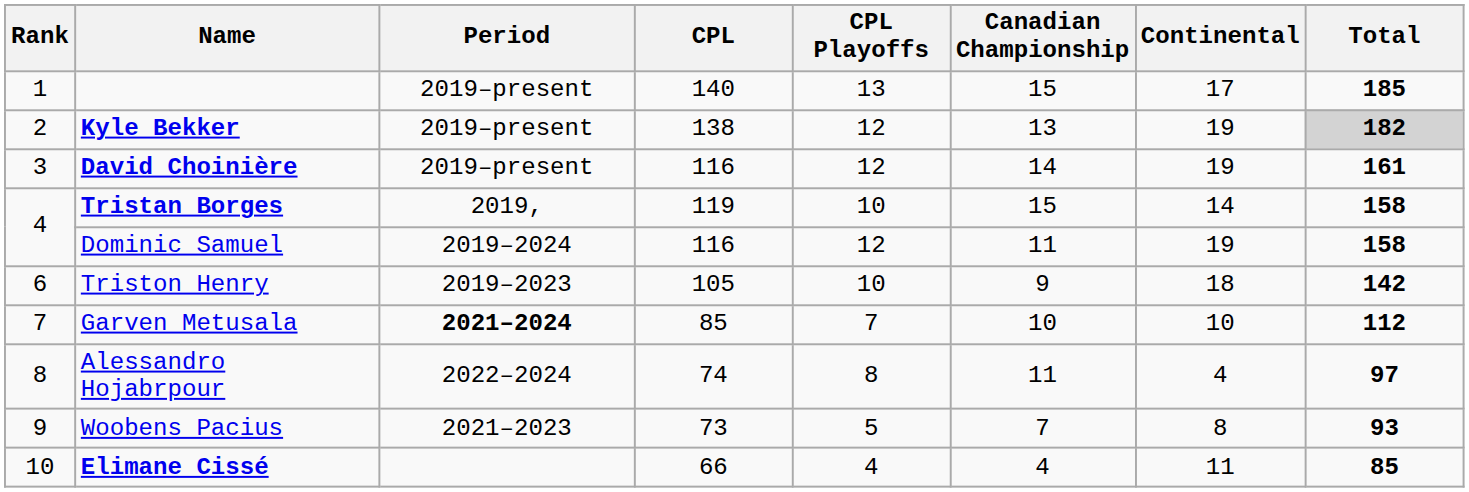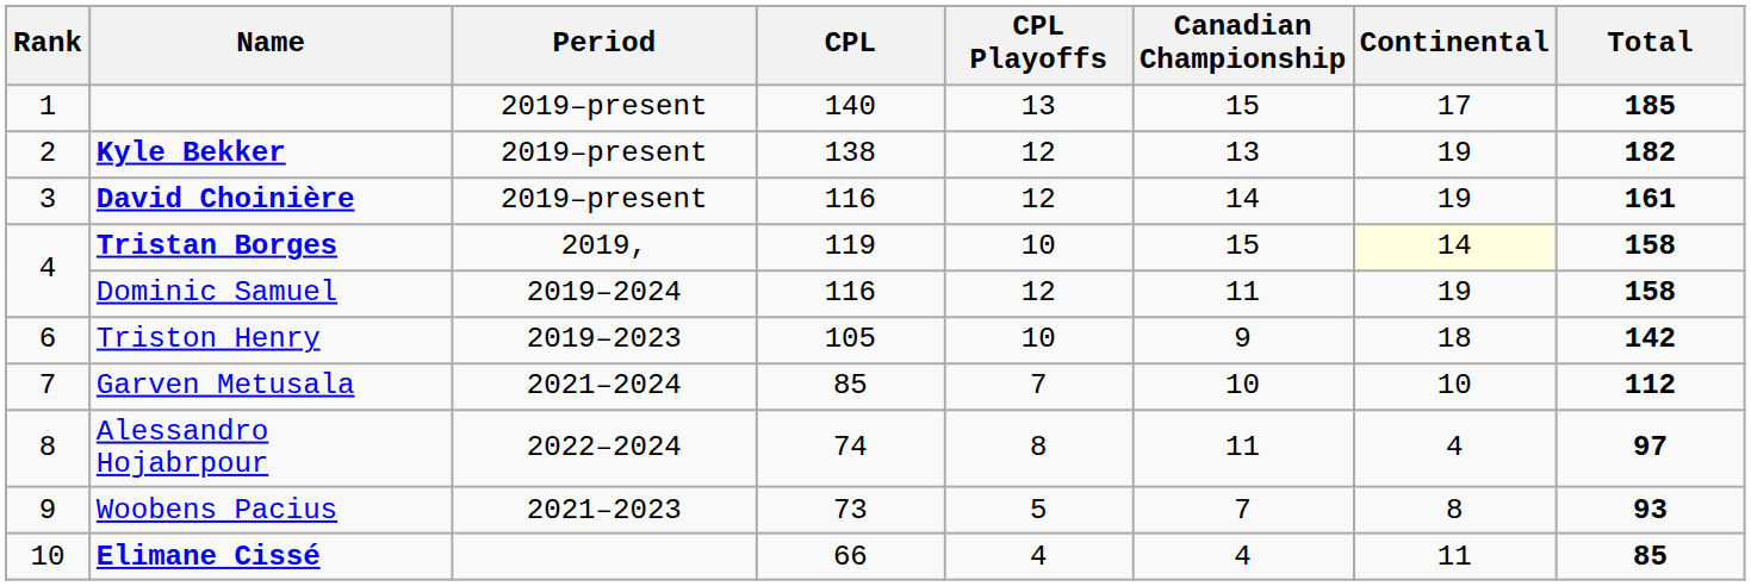Kyle Bekker | Total: lightgrey background -> no background
Tristan Borges | Continental: no background -> lightyellow background
Garven Metusala | Period: bold -> normal
